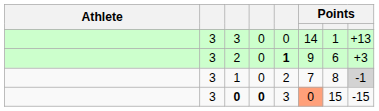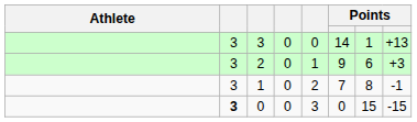row 4 | column 5: bold -> normal
row 5 | column 8: lightgrey background -> no background
row 6 | column 2: normal -> bold
row 6 | column 3: bold -> normal
row 6 | column 4: bold -> normal
row 6 | column 6: lightsalmon background -> no background
